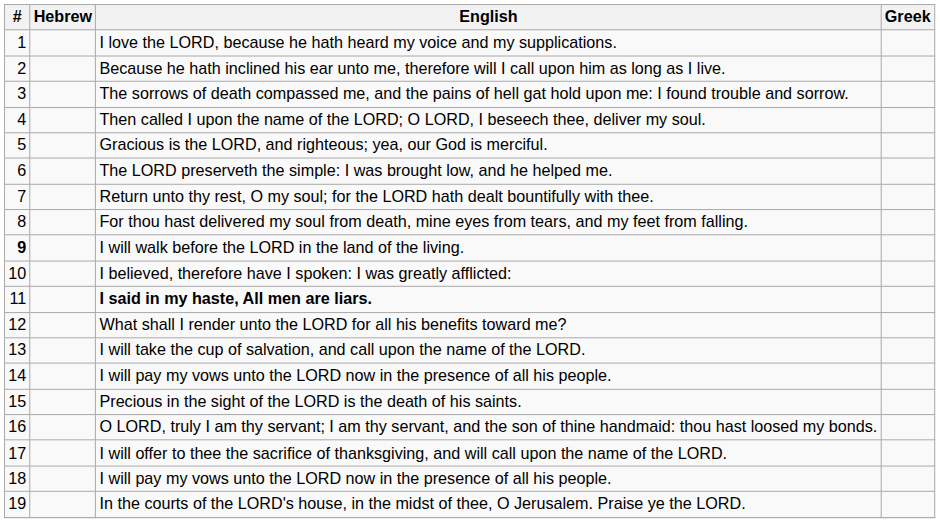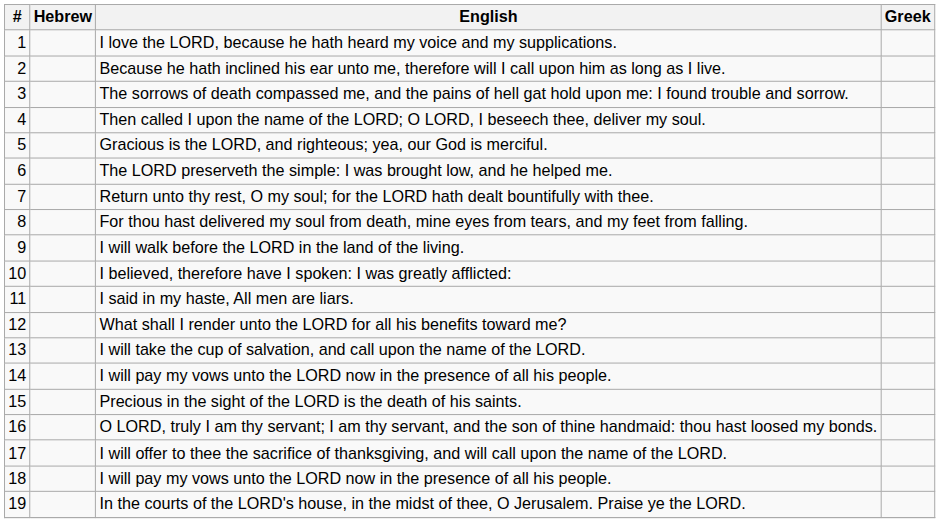I will walk before the LORD in the land of the living. | #: bold -> normal
I said in my haste, All men are liars. | English: bold -> normal
